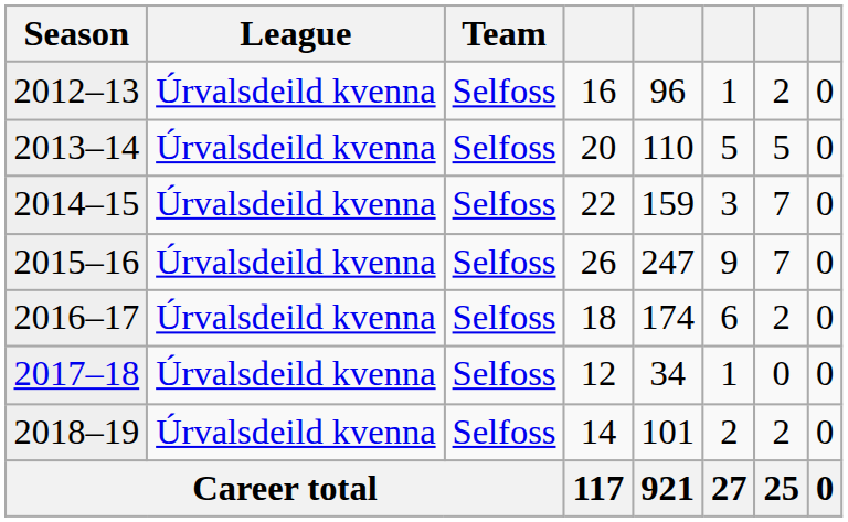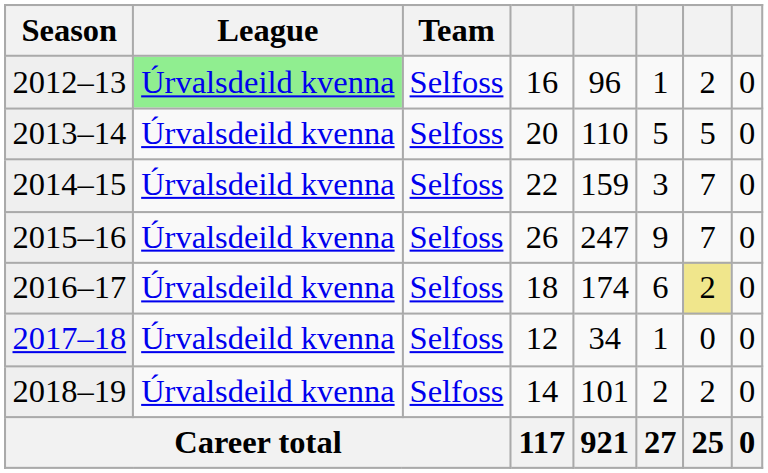2012–13 | League: no background -> lightgreen background
2016–17 | column 7: no background -> khaki background
